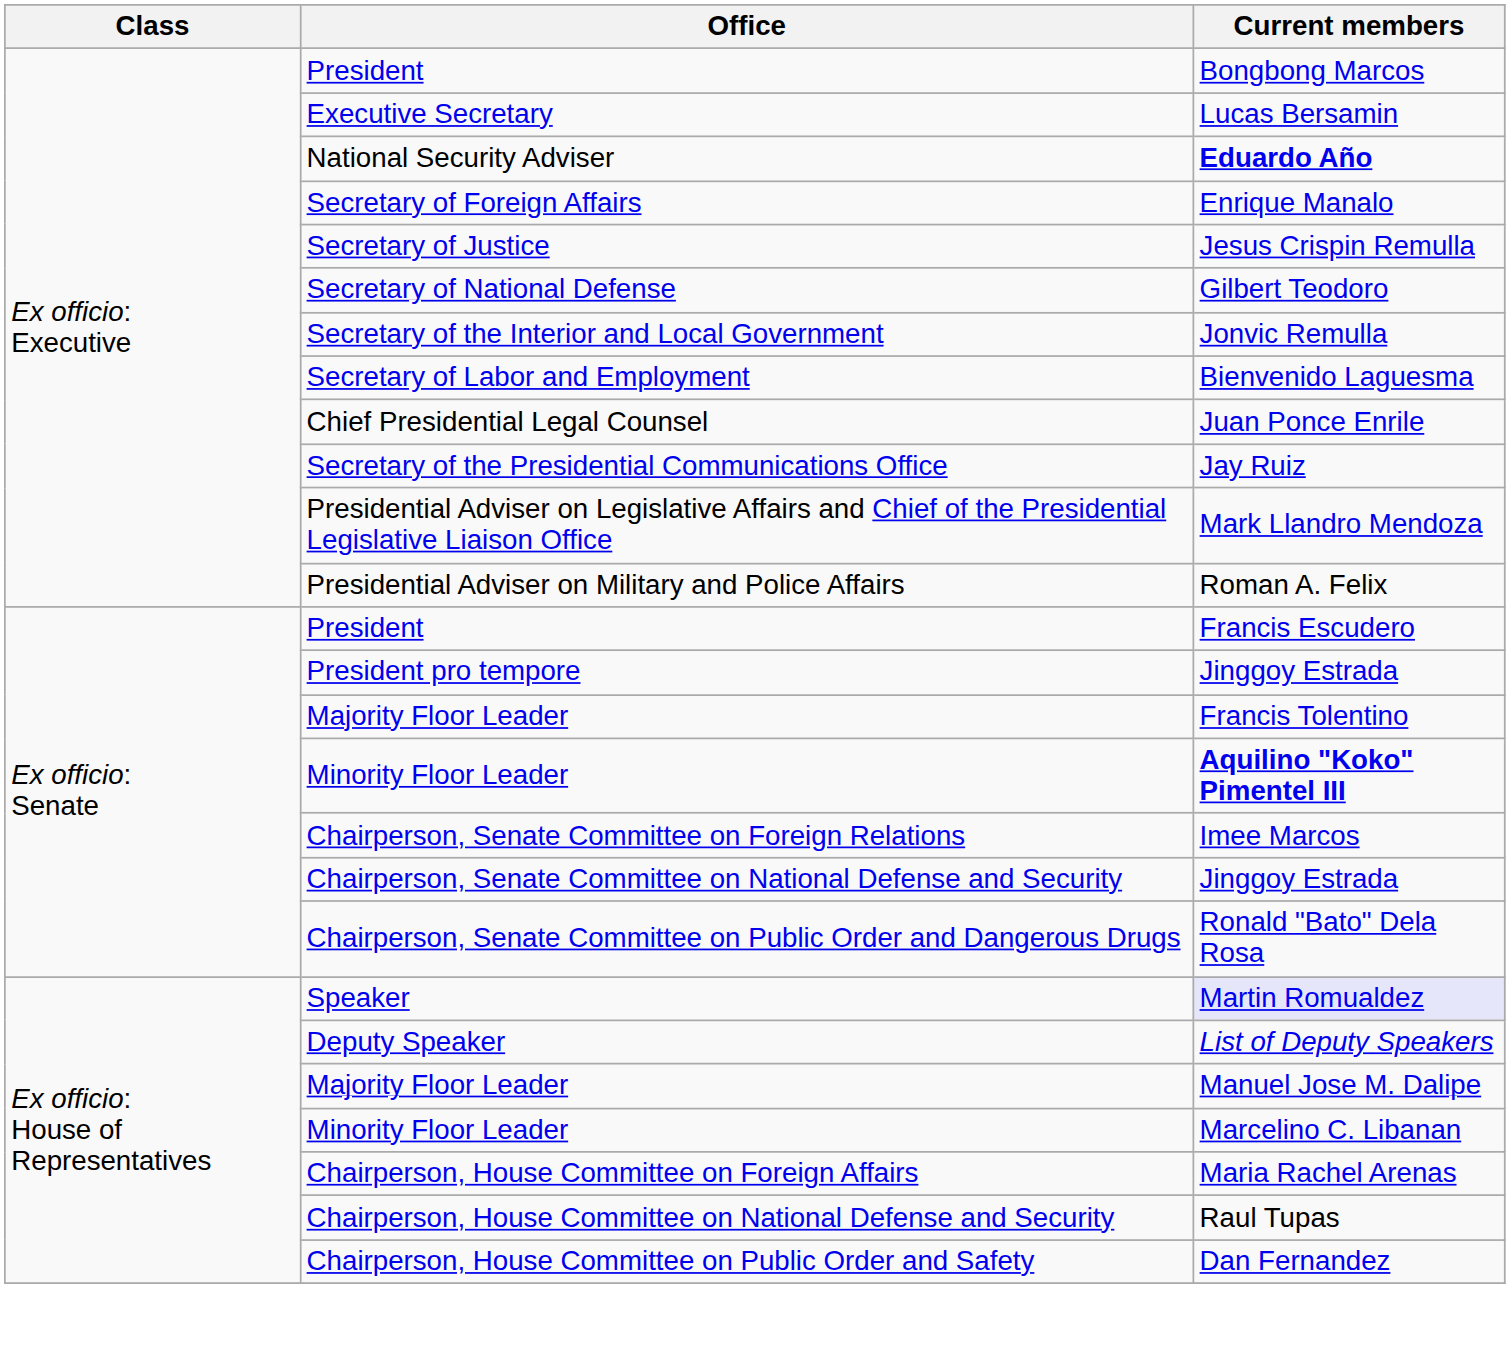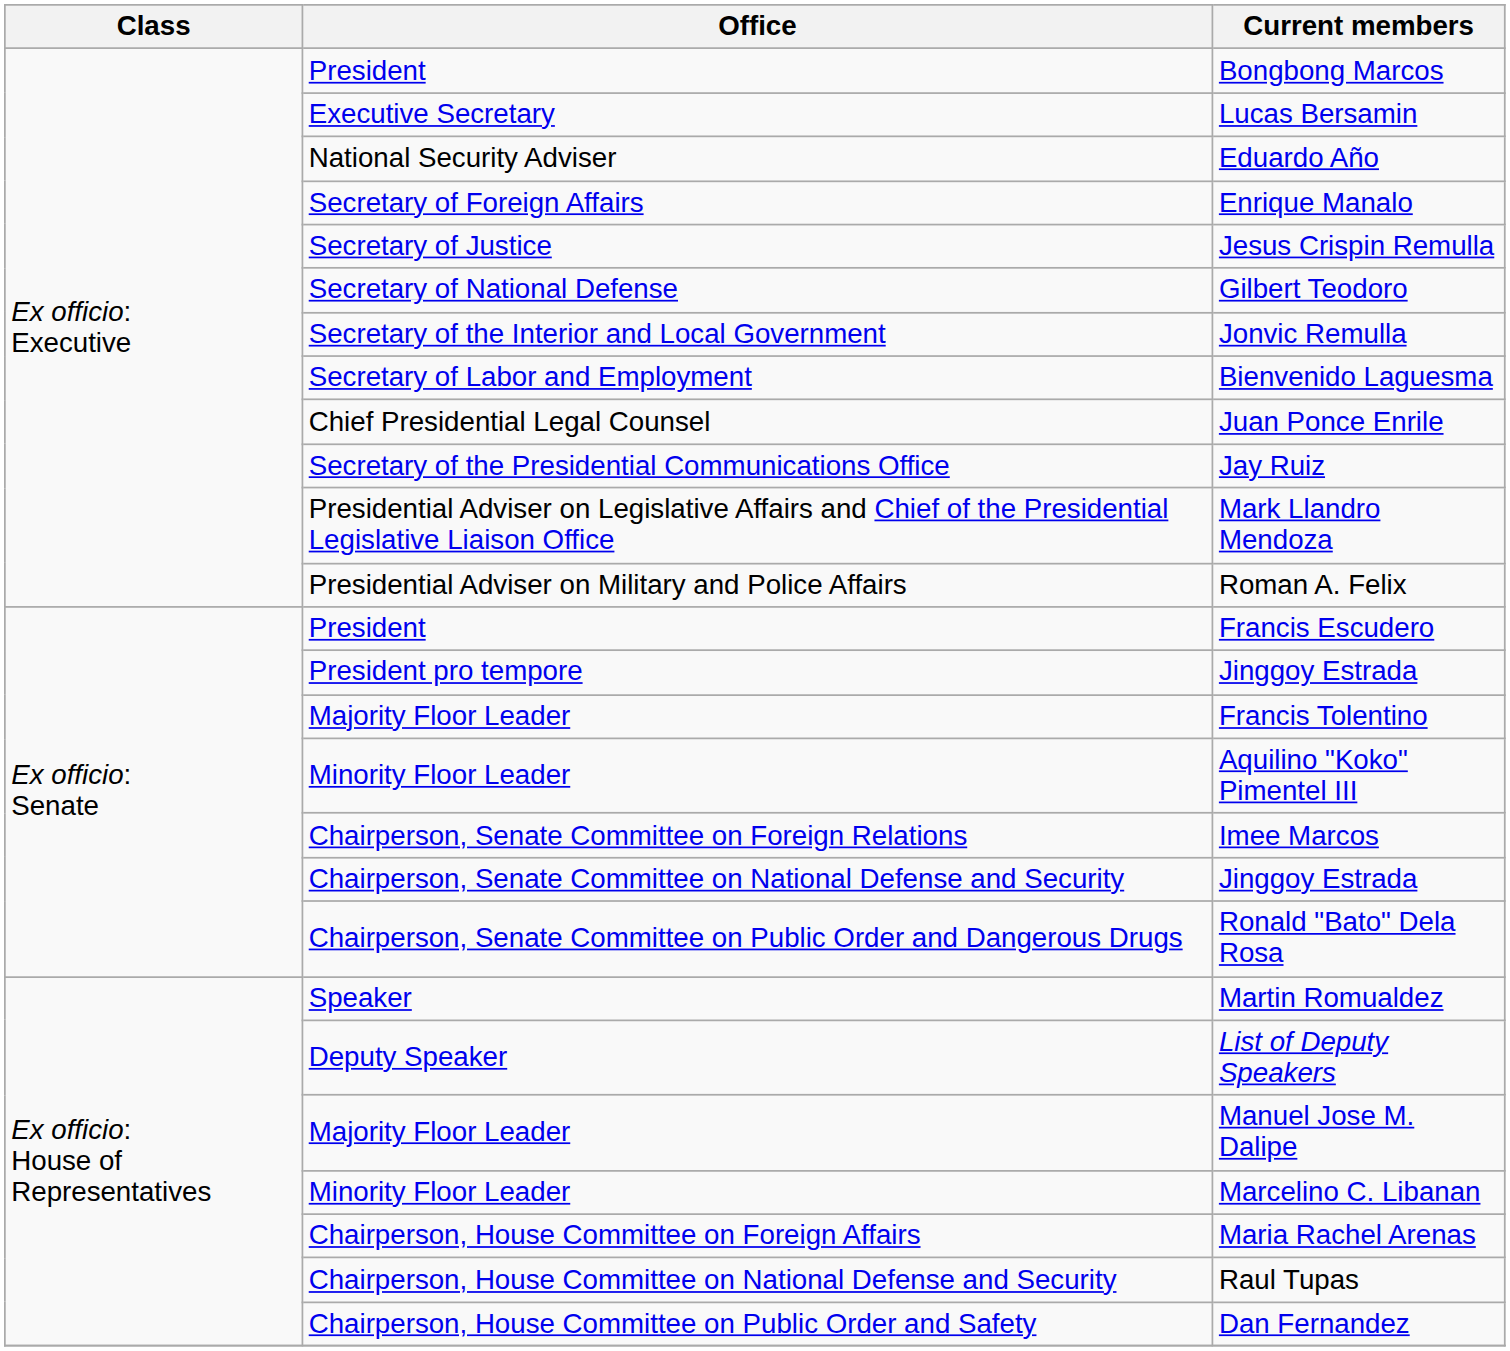Eduardo Año | Current members: bold -> normal
Aquilino "Koko" Pimentel III | Current members: bold -> normal
Martin Romualdez | Current members: lavender background -> no background
